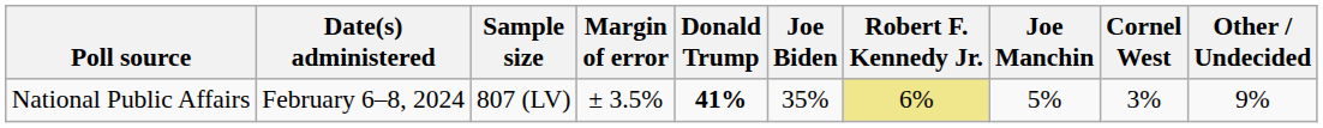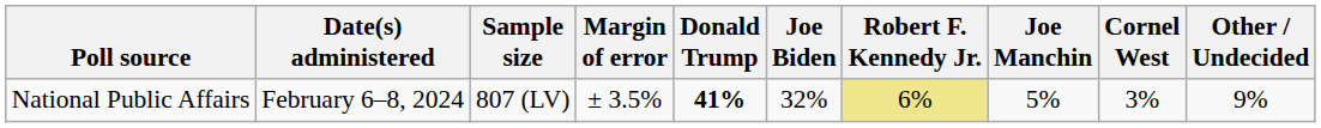National Public Affairs | Joe Biden: 35% -> 32%
